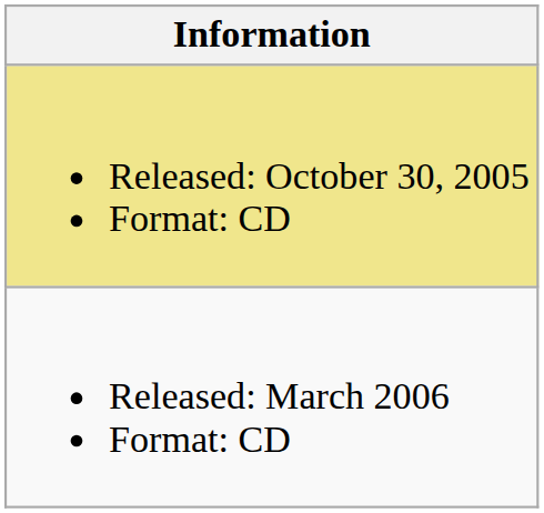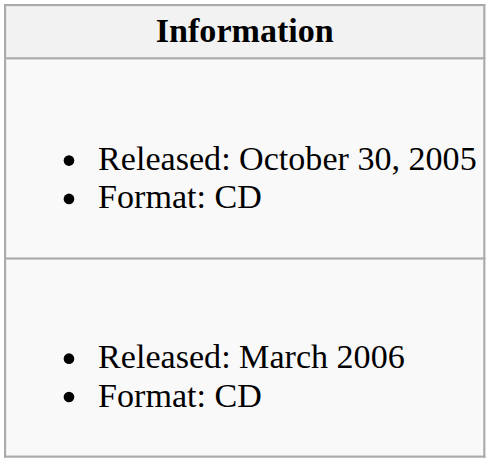row 2 | column 1: khaki background -> no background
